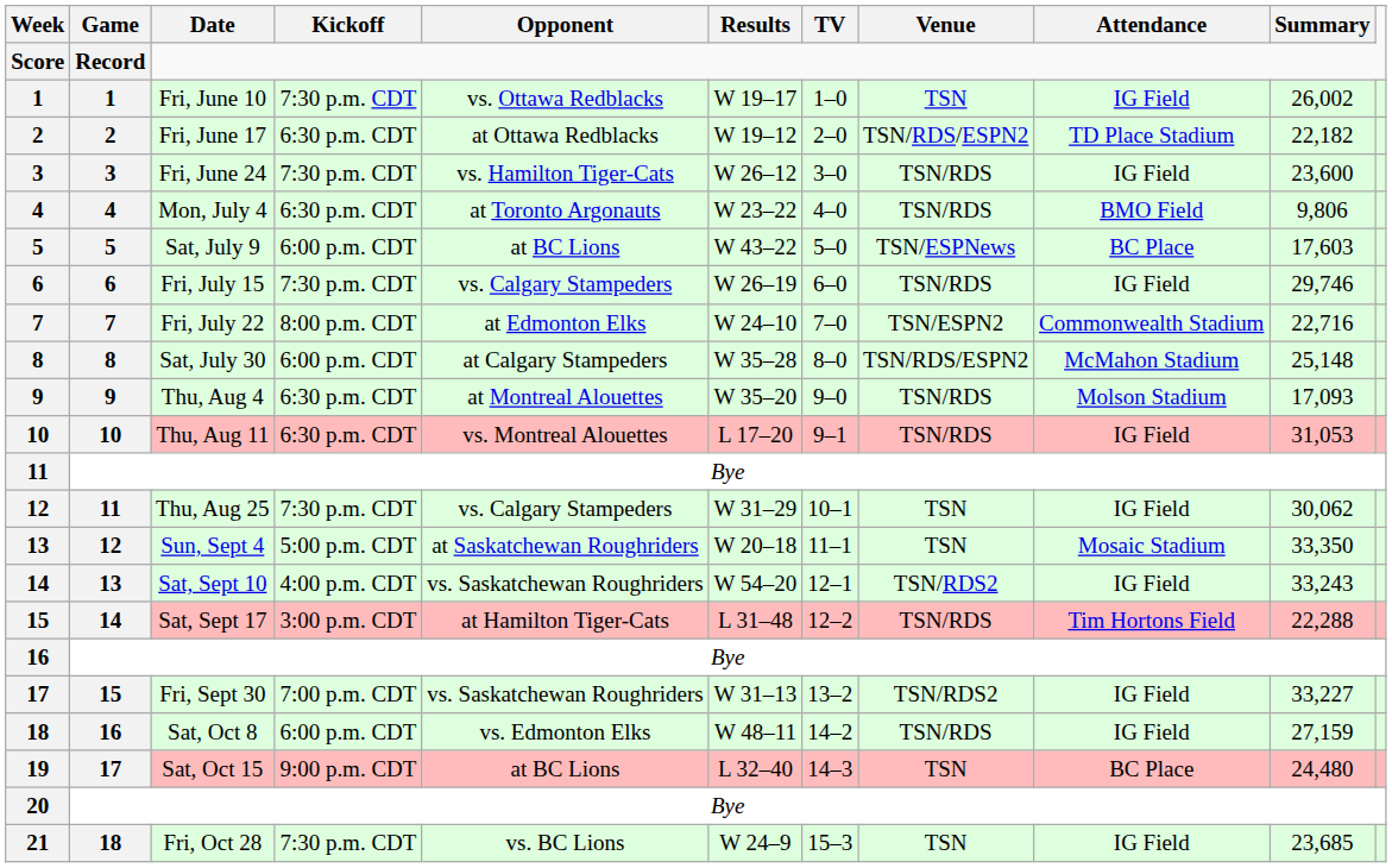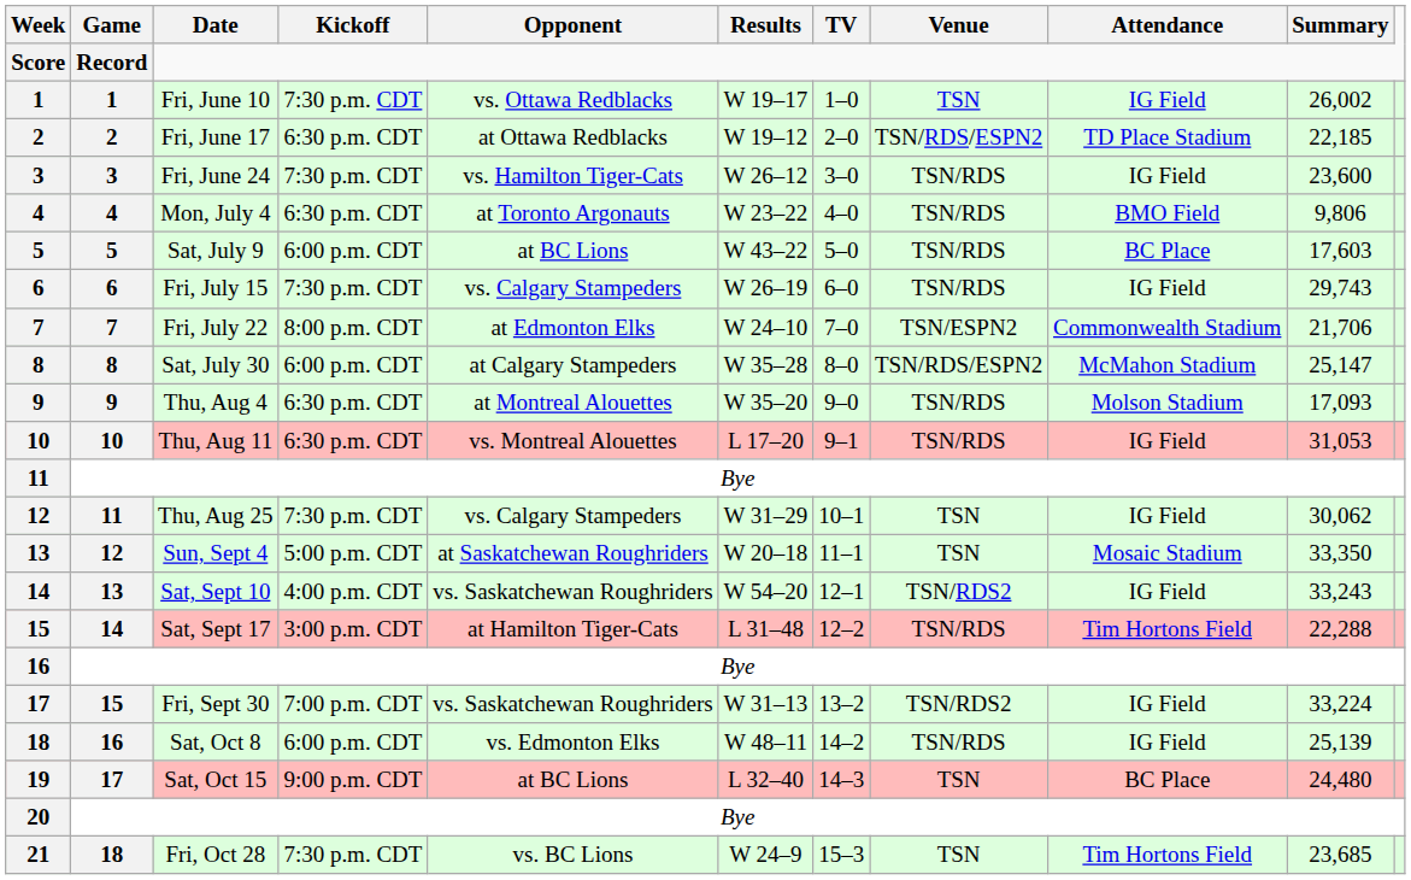Fri, June 17 | Summary: 22,182 -> 22,185
Sat, July 9 | Venue: TSN/ESPNews -> TSN/RDS
Fri, July 15 | Summary: 29,746 -> 29,743
Fri, July 22 | Summary: 22,716 -> 21,706
Sat, July 30 | Summary: 25,148 -> 25,147
Fri, Sept 30 | Summary: 33,227 -> 33,224
Sat, Oct 8 | Summary: 27,159 -> 25,139
Fri, Oct 28 | Attendance: IG Field -> Tim Hortons Field
